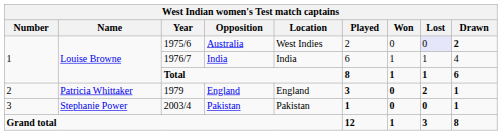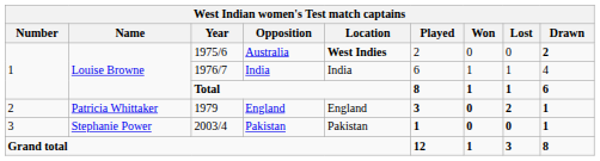Australia | Location: normal -> bold
Australia | Lost: lavender background -> no background
